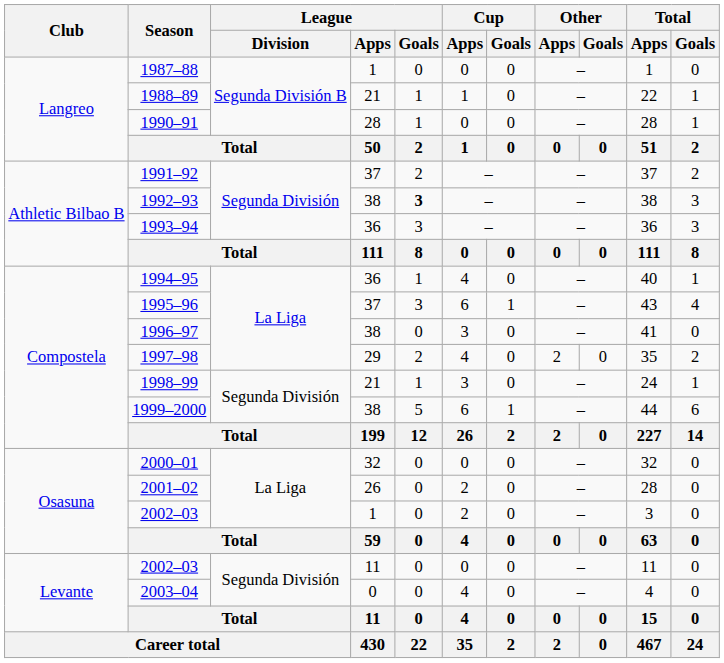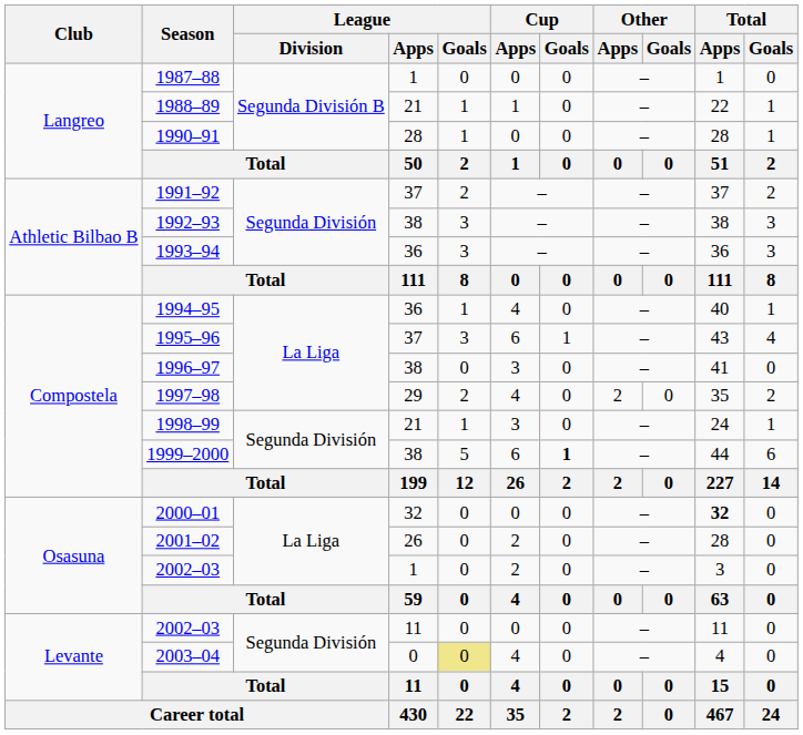1992–93 | League / Goals: bold -> normal
1999–2000 | Cup / Goals: normal -> bold
2000–01 | Total / Apps: normal -> bold
2003–04 | League / Goals: no background -> khaki background
